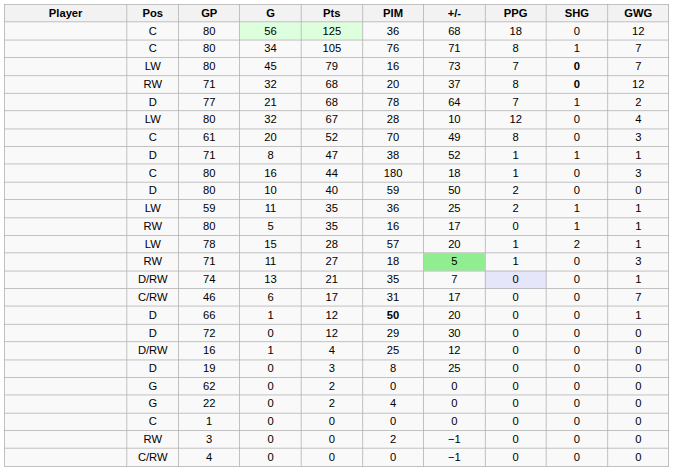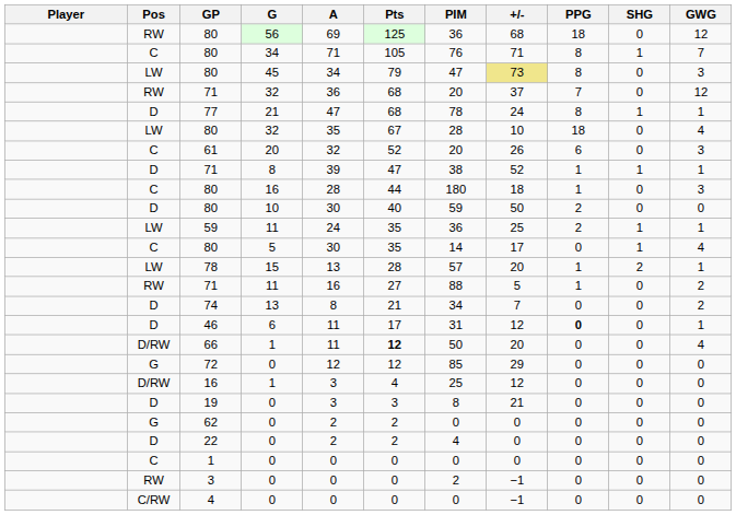+ column: A | 69 | 71 | 34 | 36 | 47 | 35 | 32 | 39 | 28 | 30 | 24 | 30 | 13 | 16 | 8 | 11 | 11 | 12 | 3 | 3 | 2 | 2 | 0 | 0 | 0
80 / 56 | Pos: C -> RW
80 / 45 | PIM: 16 -> 47
80 / 45 | +/-: no background -> khaki background
80 / 45 | PPG: 7 -> 8
80 / 45 | SHG: bold -> normal
80 / 45 | GWG: 7 -> 3
71 / 32 | PPG: 8 -> 7
71 / 32 | SHG: bold -> normal
77 | +/-: 64 -> 24
77 | PPG: 7 -> 8
77 | GWG: 2 -> 1
80 / 32 | PPG: 12 -> 18
61 | PIM: 70 -> 20
61 | +/-: 49 -> 26
61 | PPG: 8 -> 6
80 / 5 | Pos: RW -> C
80 / 5 | PIM: 16 -> 14
80 / 5 | GWG: 1 -> 4
71 / 11 | PIM: 18 -> 88
71 / 11 | +/-: lightgreen background -> no background
71 / 11 | GWG: 3 -> 2
74 | Pos: D/RW -> D
74 | PIM: 35 -> 34
74 | PPG: lavender background -> no background
74 | GWG: 1 -> 2
46 | Pos: C/RW -> D
46 | +/-: 17 -> 12
46 | PPG: normal -> bold
46 | GWG: 7 -> 1
66 | Pos: D -> D/RW
66 | Pts: normal -> bold
66 | PIM: bold -> normal
66 | GWG: 1 -> 4
72 | Pos: D -> G
72 | PIM: 29 -> 85
72 | +/-: 30 -> 29
19 | +/-: 25 -> 21
22 | Pos: G -> D
